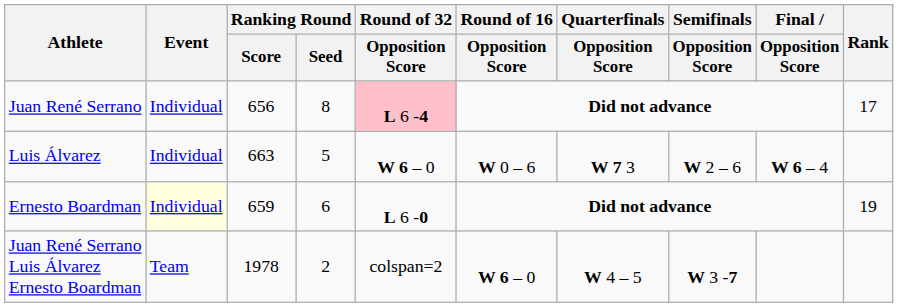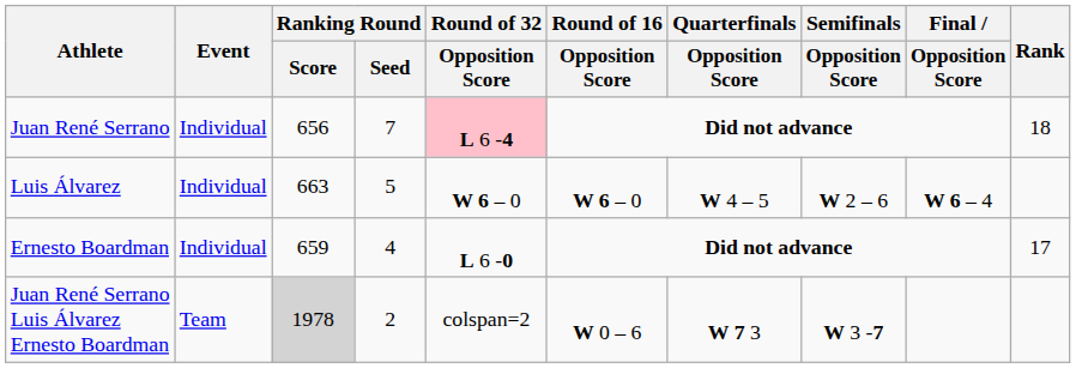Juan René Serrano | Ranking Round / Seed: 8 -> 7
Juan René Serrano | Rank: 17 -> 18
Luis Álvarez | Round of 16 / Opposition Score: W 0 – 6 -> W 6 – 0
Luis Álvarez | Quarterfinals / Opposition Score: W 7 3 -> W 4 – 5
Ernesto Boardman | Event: lightyellow background -> no background
Ernesto Boardman | Ranking Round / Seed: 6 -> 4
Ernesto Boardman | Rank: 19 -> 17
Juan René Serrano Luis Álvarez Ernesto Boardman | Ranking Round / Score: no background -> lightgrey background
Juan René Serrano Luis Álvarez Ernesto Boardman | Round of 16 / Opposition Score: W 6 – 0 -> W 0 – 6
Juan René Serrano Luis Álvarez Ernesto Boardman | Quarterfinals / Opposition Score: W 4 – 5 -> W 7 3
